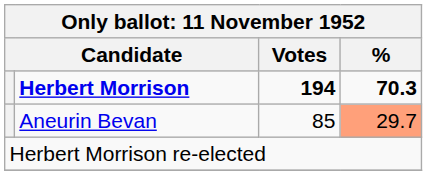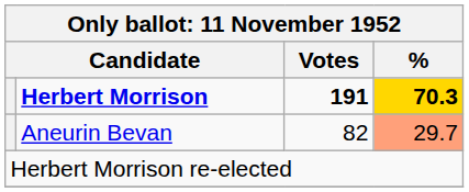Herbert Morrison | Votes: 194 -> 191
Herbert Morrison | %: no background -> gold background
Aneurin Bevan | Votes: 85 -> 82
